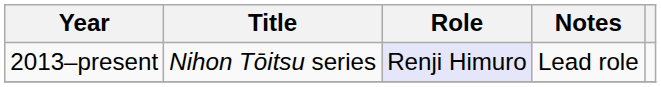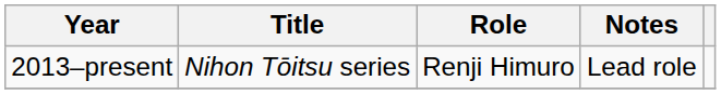2013–present | Role: lavender background -> no background
